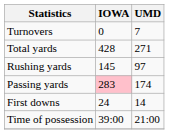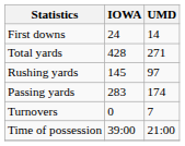rows swapped: First downs <-> Turnovers
Passing yards | IOWA: pink background -> no background
